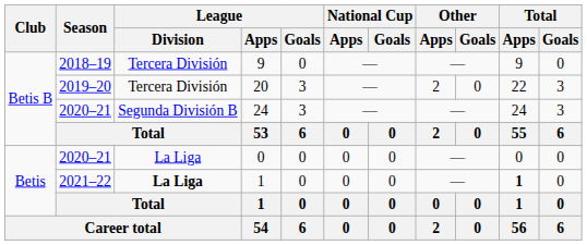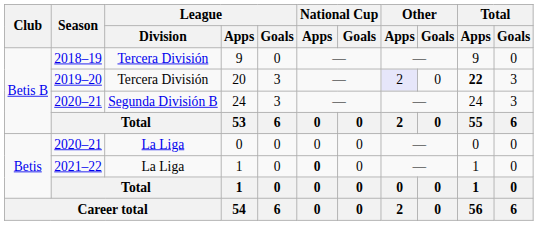20 | Other / Apps: no background -> lavender background
20 | Total / Apps: normal -> bold
2021–22 / 1 | League / Division: bold -> normal
2021–22 / 1 | National Cup / Apps: normal -> bold
2021–22 / 1 | Total / Apps: bold -> normal
